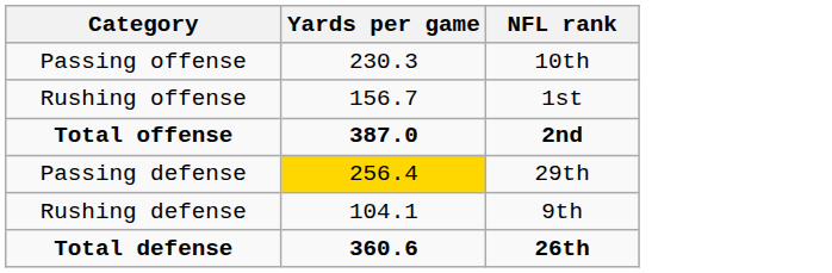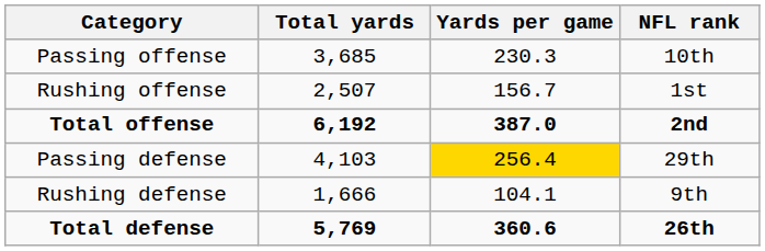+ column: Total yards | 3,685 | 2,507 | 6,192 | 4,103 | 1,666 | 5,769
